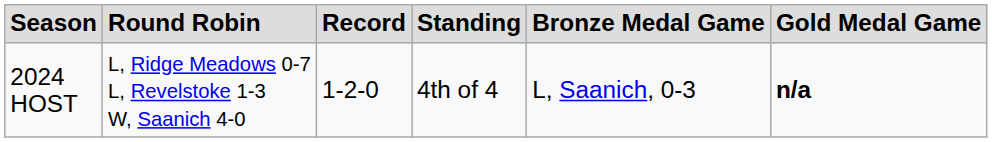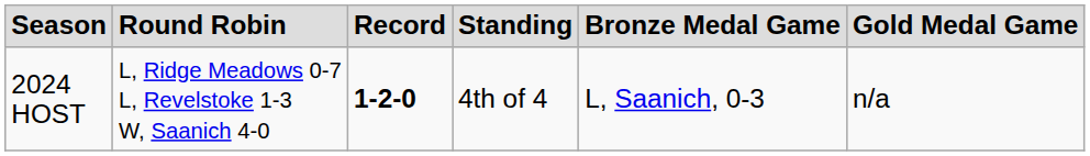2024 HOST | column 3: normal -> bold
2024 HOST | column 6: bold -> normal
